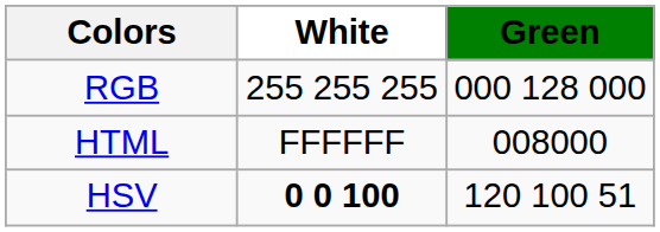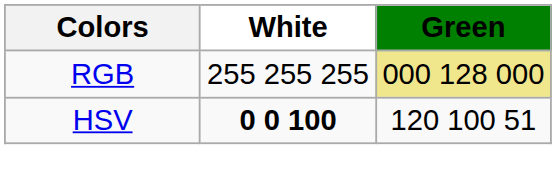RGB | Green: no background -> khaki background
- row: HTML | FFFFFF | 008000
